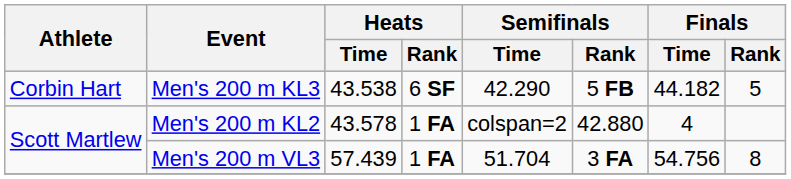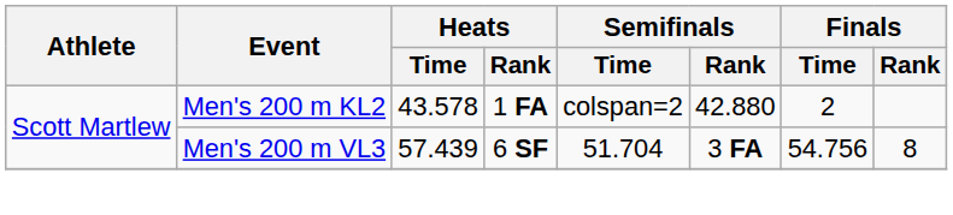- row: Corbin Hart | Men's 200 m KL3 | 43.538 | 6 SF | 42.290 | 5 FB | 44.182 | 5
Men's 200 m KL2 | Finals / Time: 4 -> 2
Men's 200 m VL3 | Heats / Rank: 1 FA -> 6 SF
